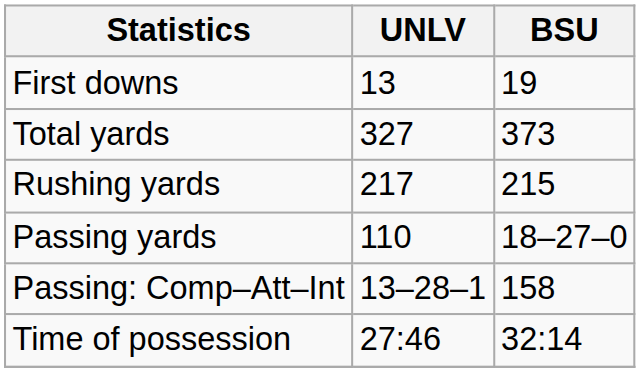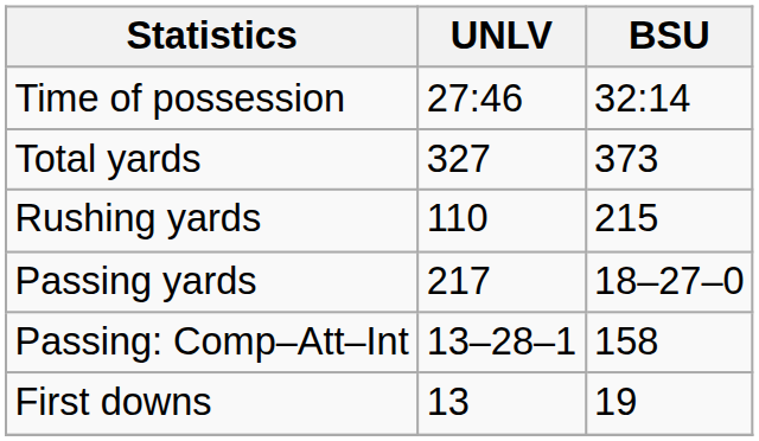rows swapped: First downs <-> Time of possession
Rushing yards | UNLV: 217 -> 110
Passing yards | UNLV: 110 -> 217
